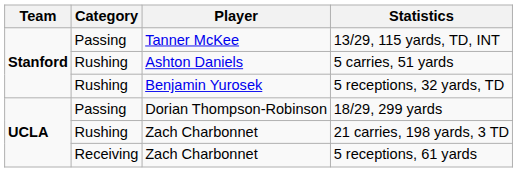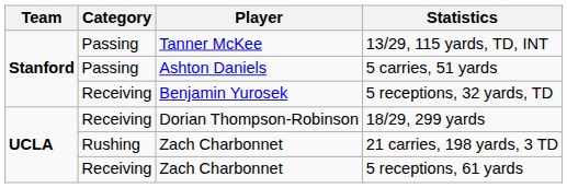5 carries, 51 yards | Category: Rushing -> Passing
5 receptions, 32 yards, TD | Category: Rushing -> Receiving
18/29, 299 yards | Category: Passing -> Receiving
